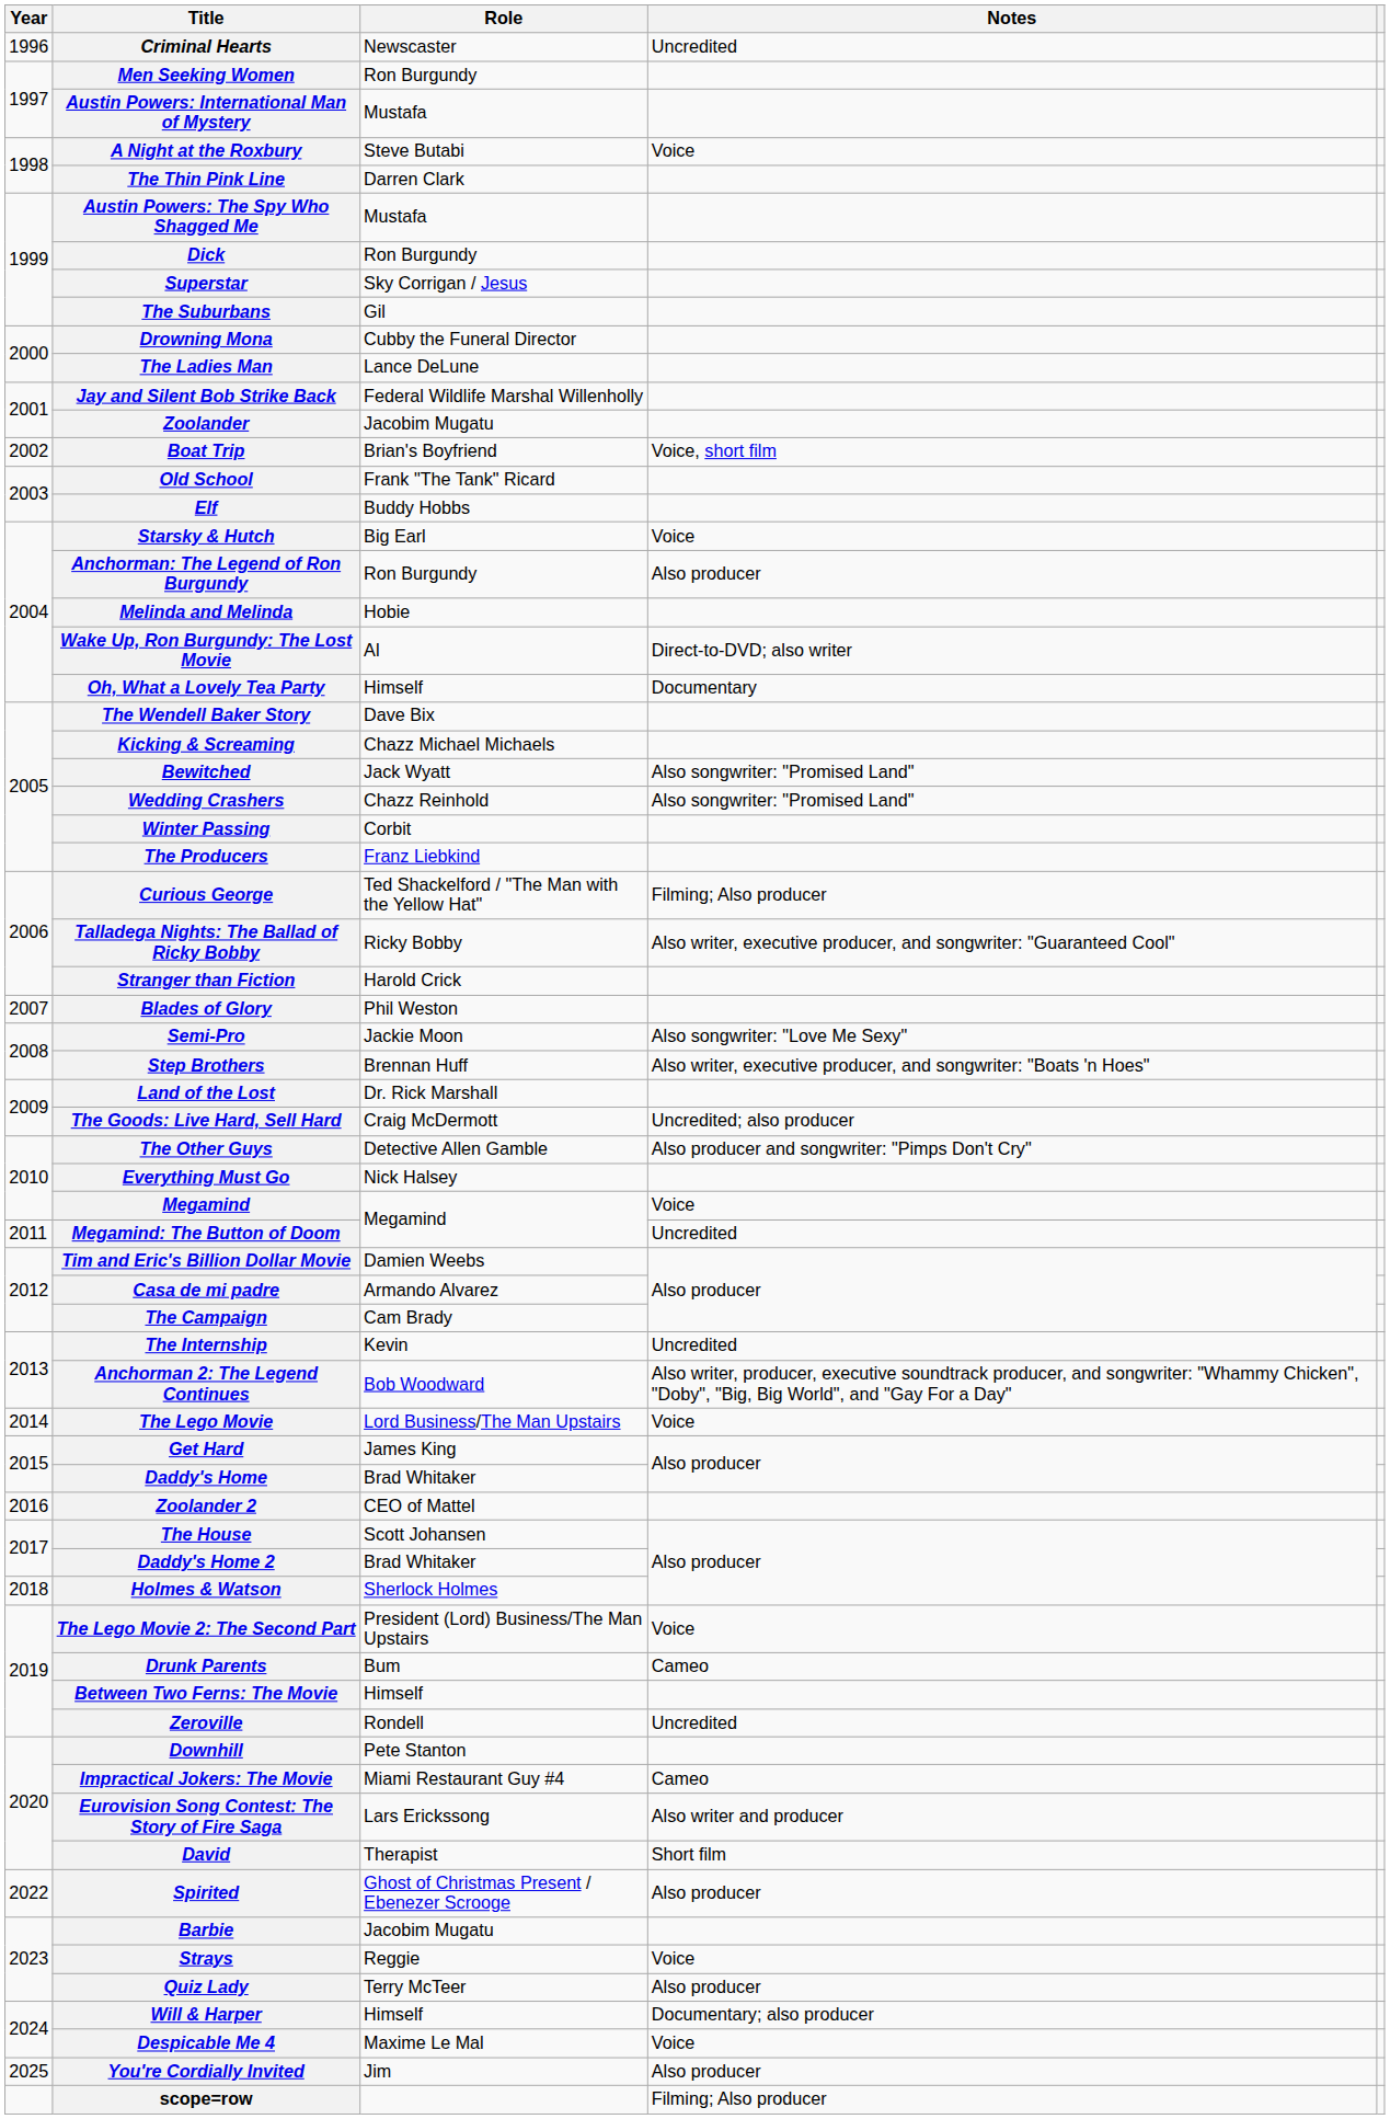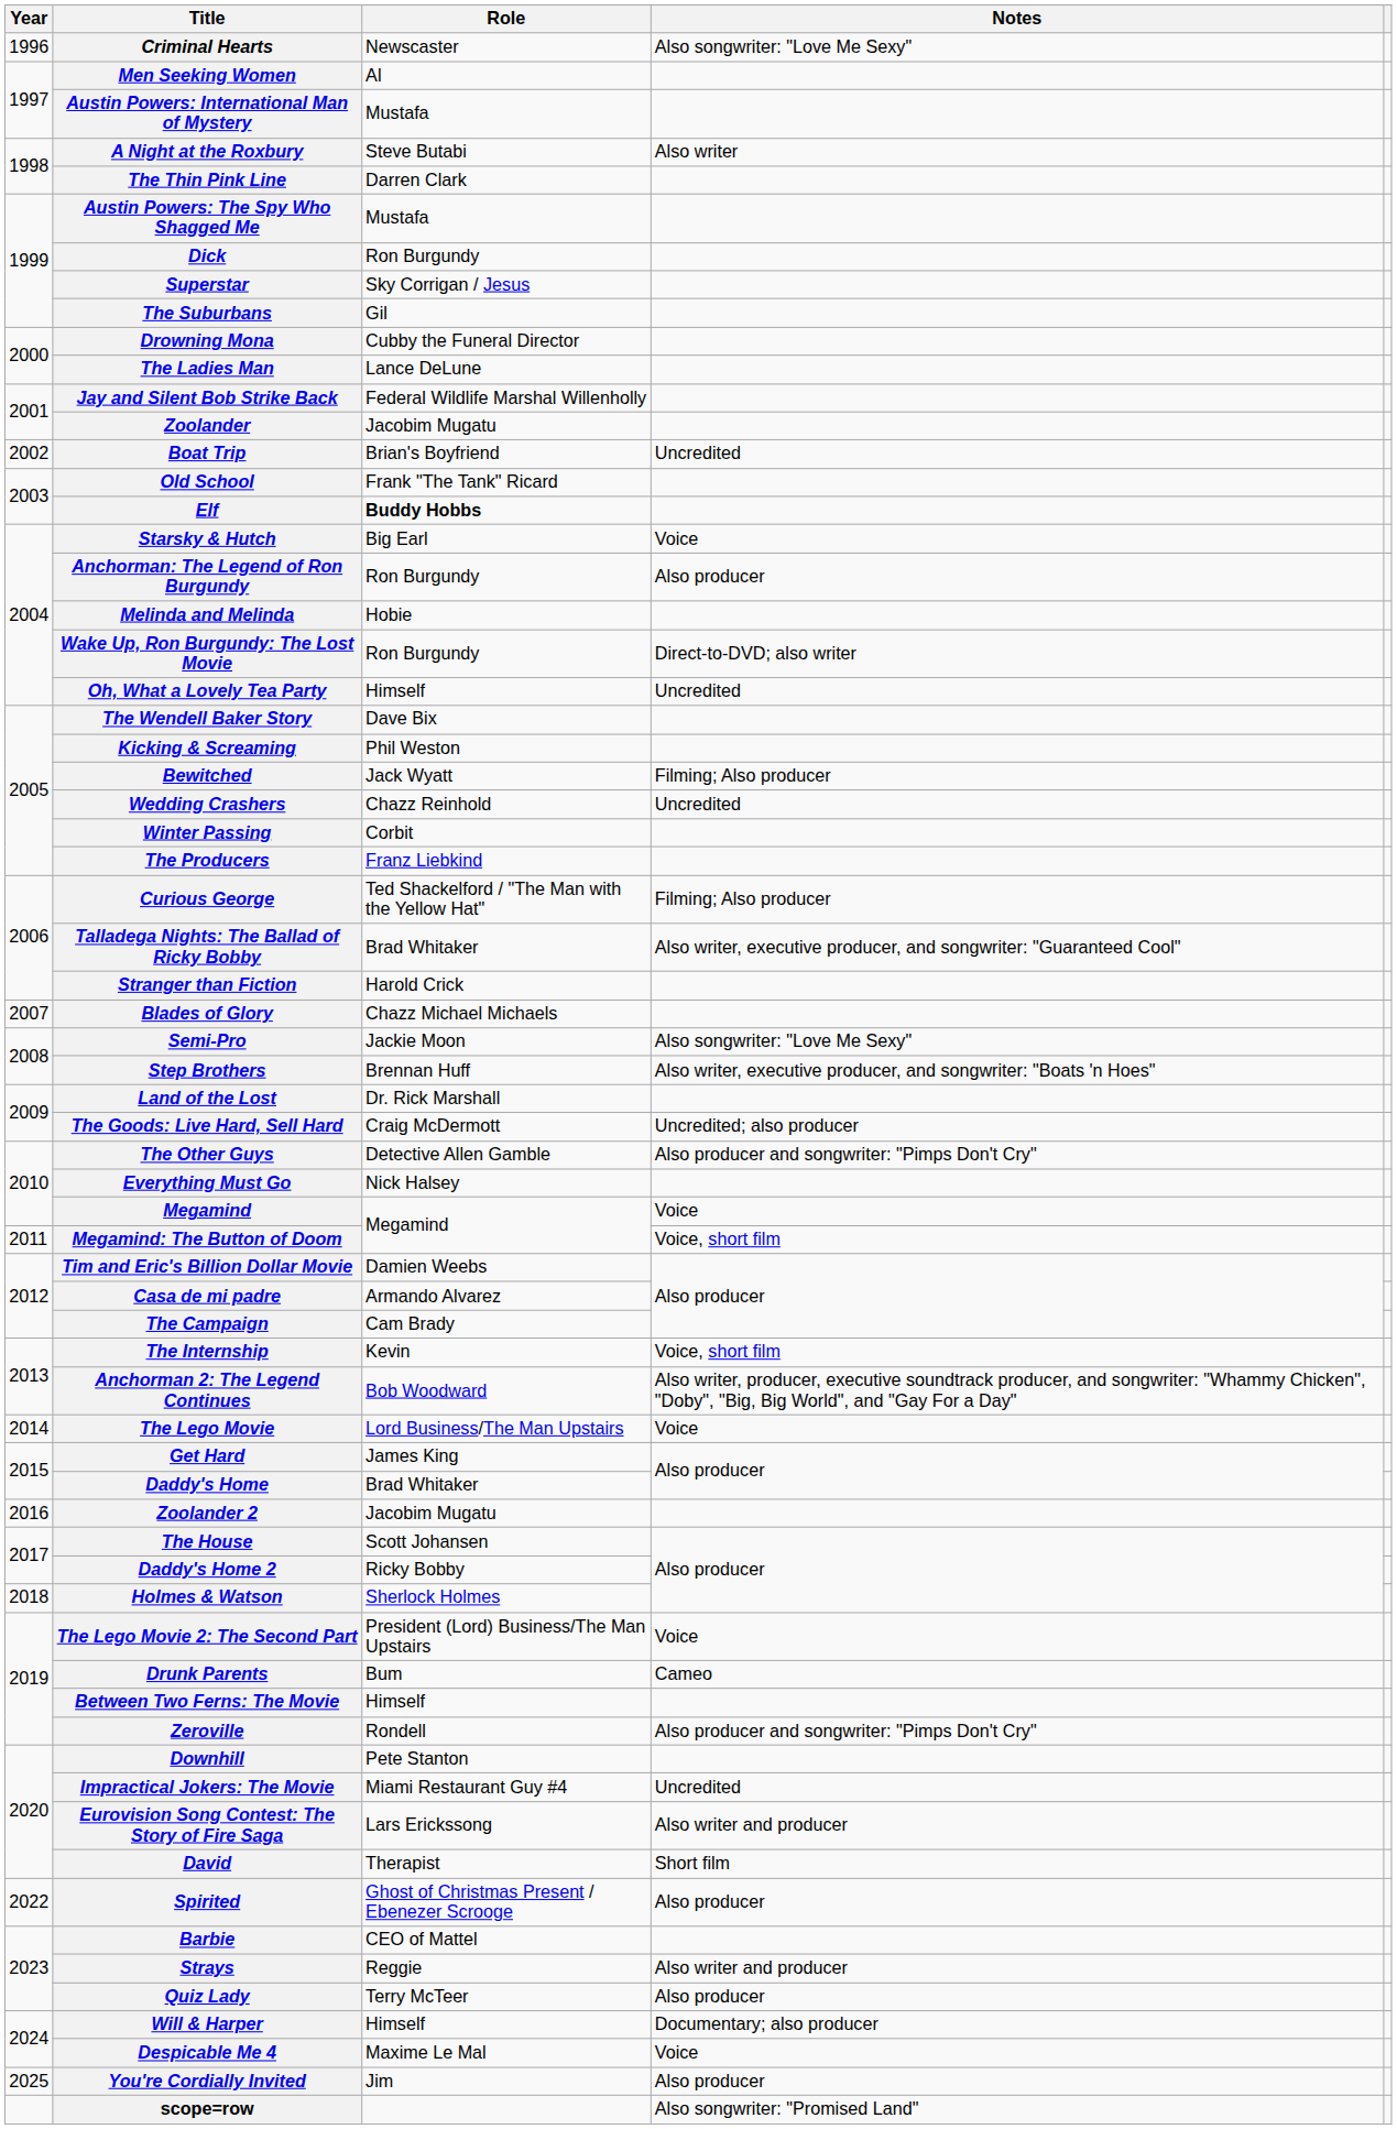Criminal Hearts | Notes: Uncredited -> Also songwriter: "Love Me Sexy"
Men Seeking Women | Role: Ron Burgundy -> Al
A Night at the Roxbury | Notes: Voice -> Also writer
Boat Trip | Notes: Voice, short film -> Uncredited
Elf | Role: normal -> bold
Wake Up, Ron Burgundy: The Lost Movie | Role: Al -> Ron Burgundy
Oh, What a Lovely Tea Party | Notes: Documentary -> Uncredited
Kicking & Screaming | Role: Chazz Michael Michaels -> Phil Weston
Bewitched | Notes: Also songwriter: "Promised Land" -> Filming; Also producer
Wedding Crashers | Notes: Also songwriter: "Promised Land" -> Uncredited
Talladega Nights: The Ballad of Ricky Bobby | Role: Ricky Bobby -> Brad Whitaker
Blades of Glory | Role: Phil Weston -> Chazz Michael Michaels
Megamind: The Button of Doom | Notes: Uncredited -> Voice, short film
The Internship | Notes: Uncredited -> Voice, short film
Zoolander 2 | Role: CEO of Mattel -> Jacobim Mugatu
Daddy's Home 2 | Role: Brad Whitaker -> Ricky Bobby
Zeroville | Notes: Uncredited -> Also producer and songwriter: "Pimps Don't Cry"
Impractical Jokers: The Movie | Notes: Cameo -> Uncredited
Barbie | Role: Jacobim Mugatu -> CEO of Mattel
Strays | Notes: Voice -> Also writer and producer
scope=row | Notes: Filming; Also producer -> Also songwriter: "Promised Land"
